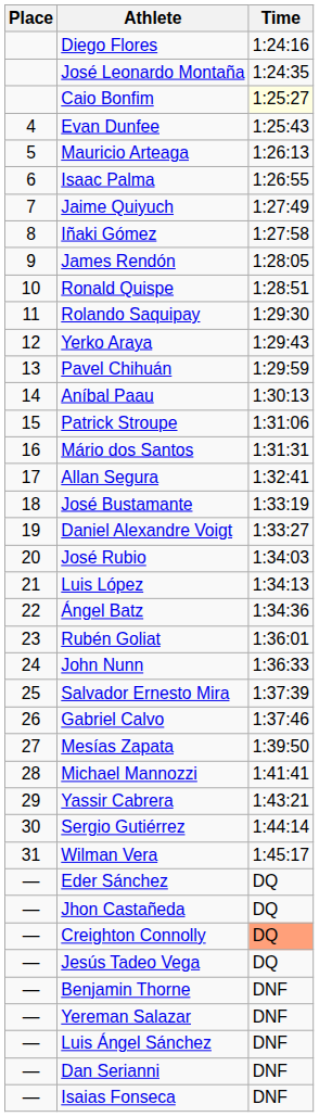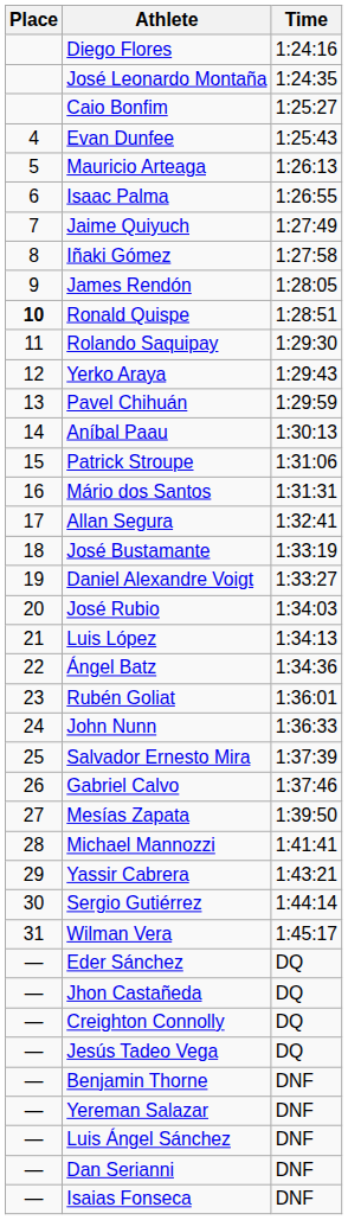Caio Bonfim | Time: lightyellow background -> no background
Ronald Quispe | Place: normal -> bold
Creighton Connolly | Time: lightsalmon background -> no background
